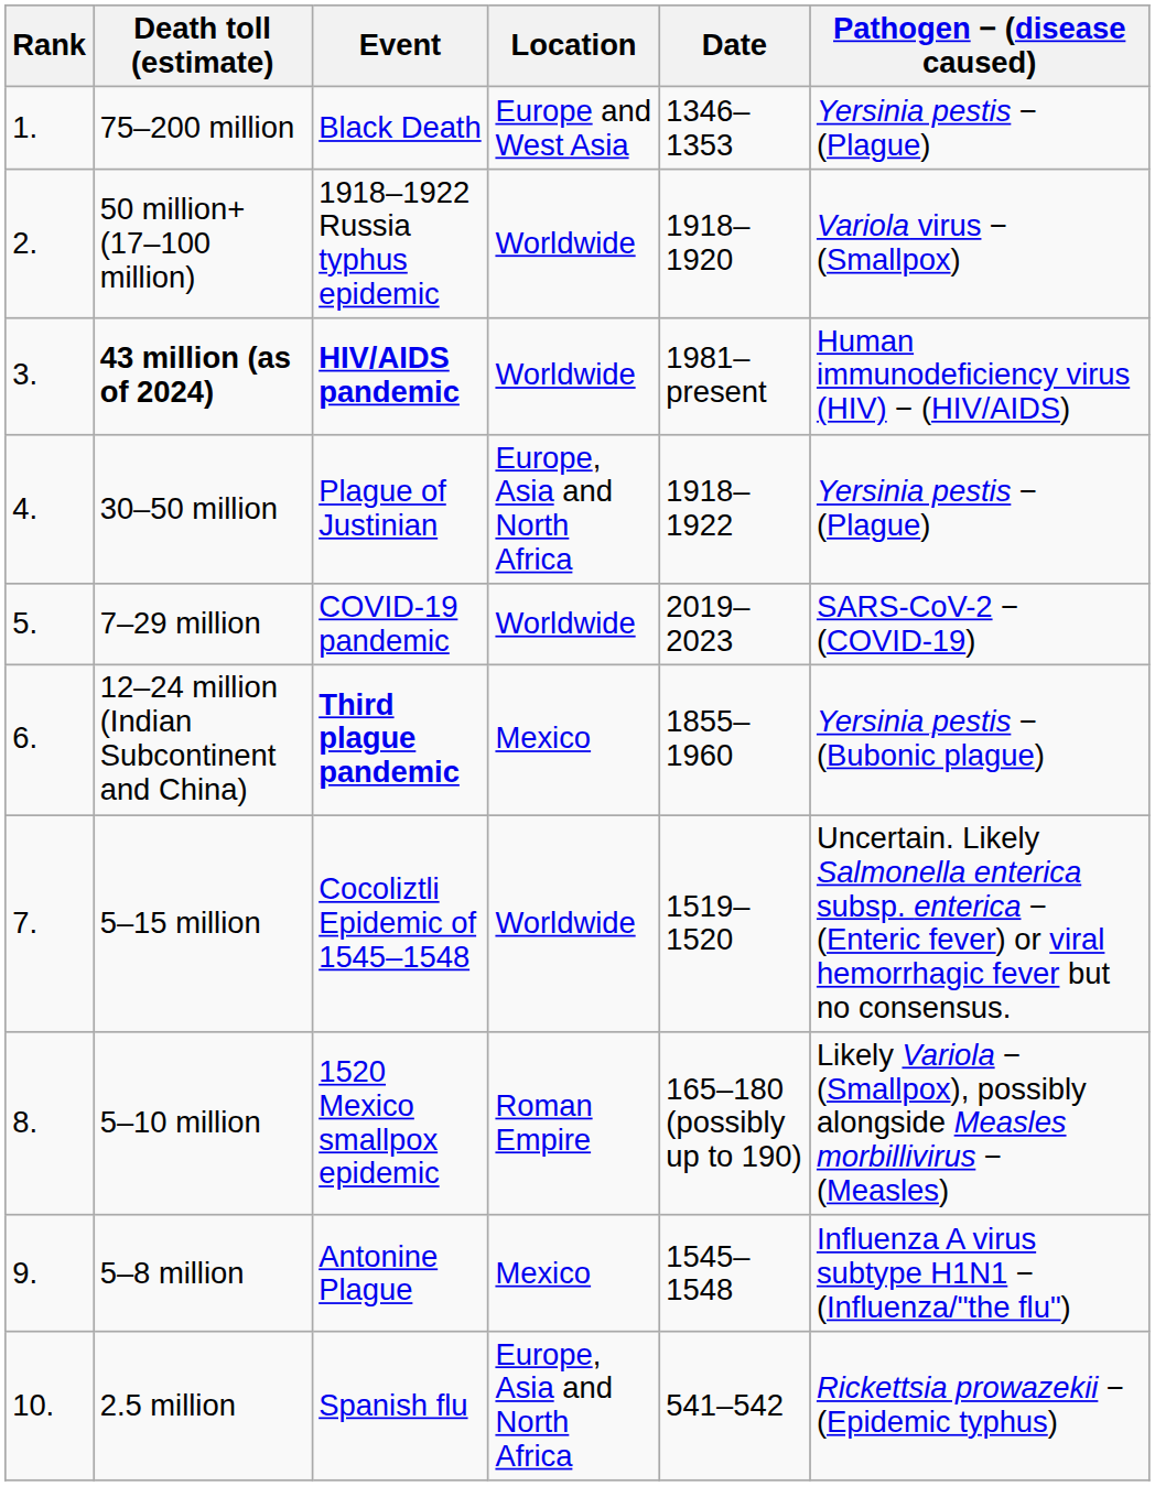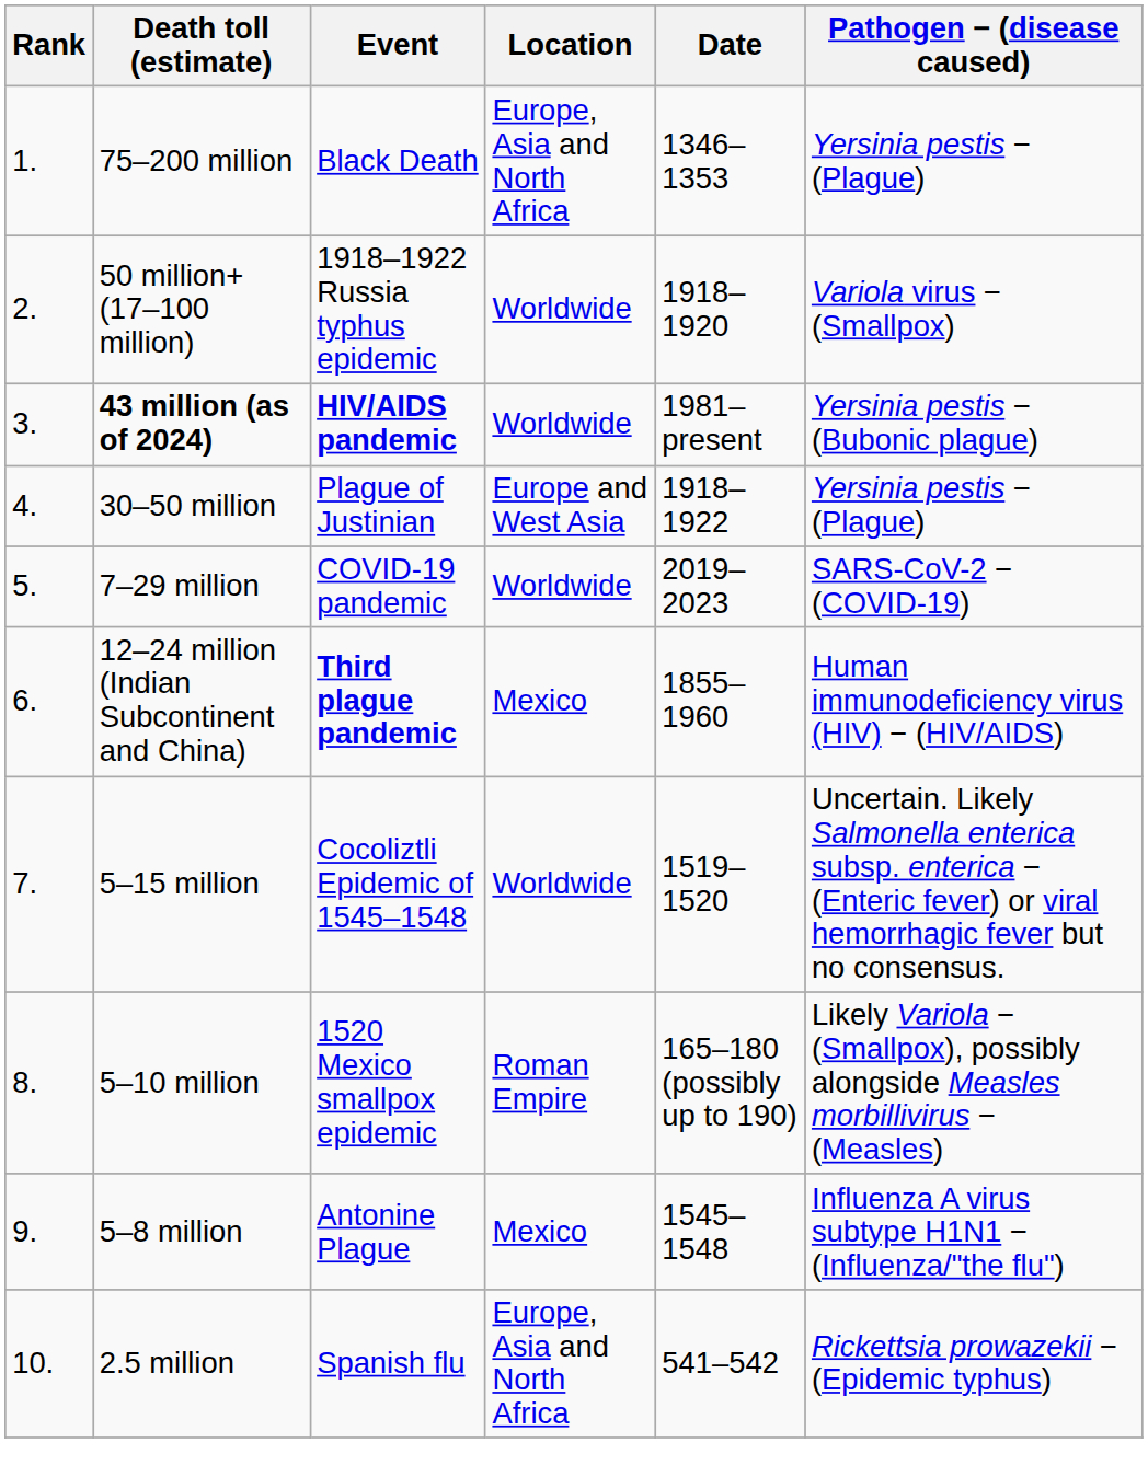75–200 million | Location: Europe and West Asia -> Europe, Asia and North Africa
43 million (as of 2024) | Pathogen − (disease caused): Human immunodeficiency virus (HIV) − (HIV/AIDS) -> Yersinia pestis − (Bubonic plague)
30–50 million | Location: Europe, Asia and North Africa -> Europe and West Asia
12–24 million (Indian Subcontinent and China) | Pathogen − (disease caused): Yersinia pestis − (Bubonic plague) -> Human immunodeficiency virus (HIV) − (HIV/AIDS)
